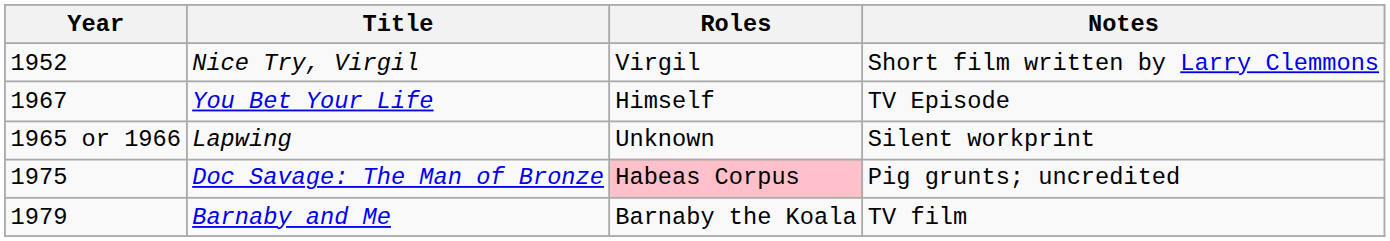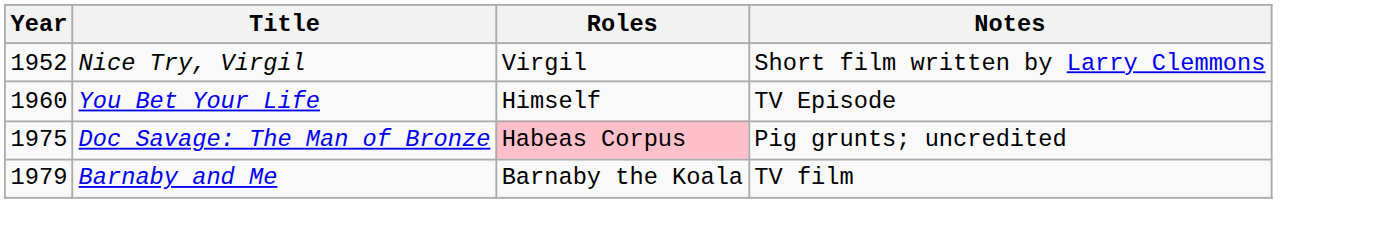You Bet Your Life | Year: 1967 -> 1960
- row: 1965 or 1966 | Lapwing | Unknown | Silent workprint
